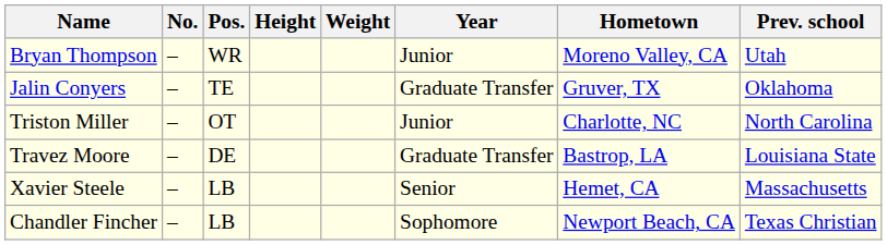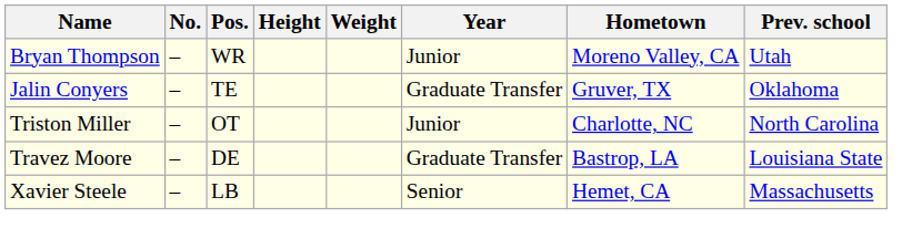- row: Chandler Fincher | – | LB | Sophomore | Newport Beach, CA | Texas Christian
